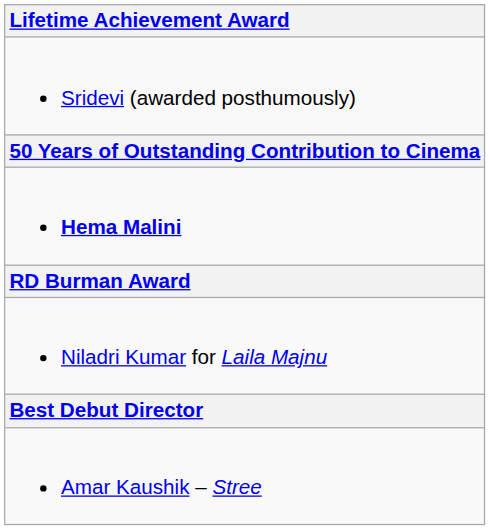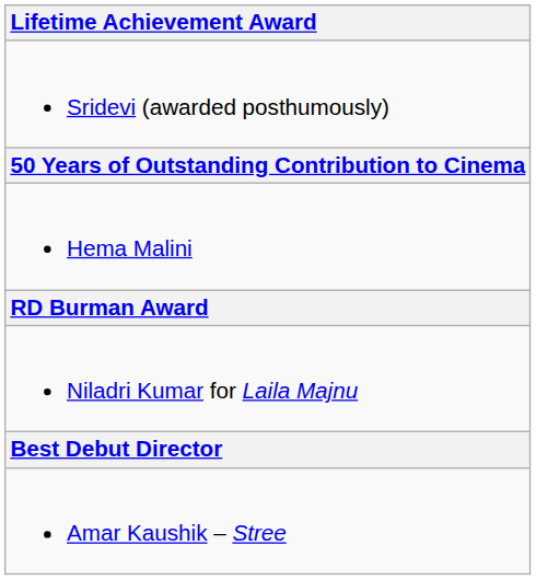Hema Malini | column 1: bold -> normal
